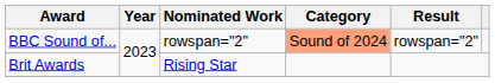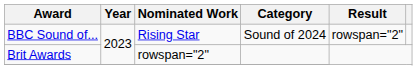BBC Sound of... | Nominated Work: rowspan="2" -> Rising Star
BBC Sound of... | Category: lightsalmon background -> no background
Brit Awards | Nominated Work: Rising Star -> rowspan="2"
